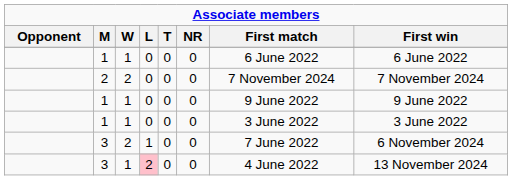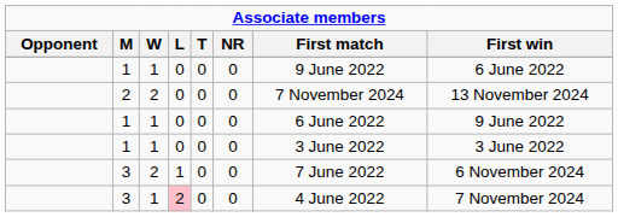row 3 | First match: 6 June 2022 -> 9 June 2022
row 4 | First win: 7 November 2024 -> 13 November 2024
row 5 | First match: 9 June 2022 -> 6 June 2022
row 8 | First win: 13 November 2024 -> 7 November 2024
